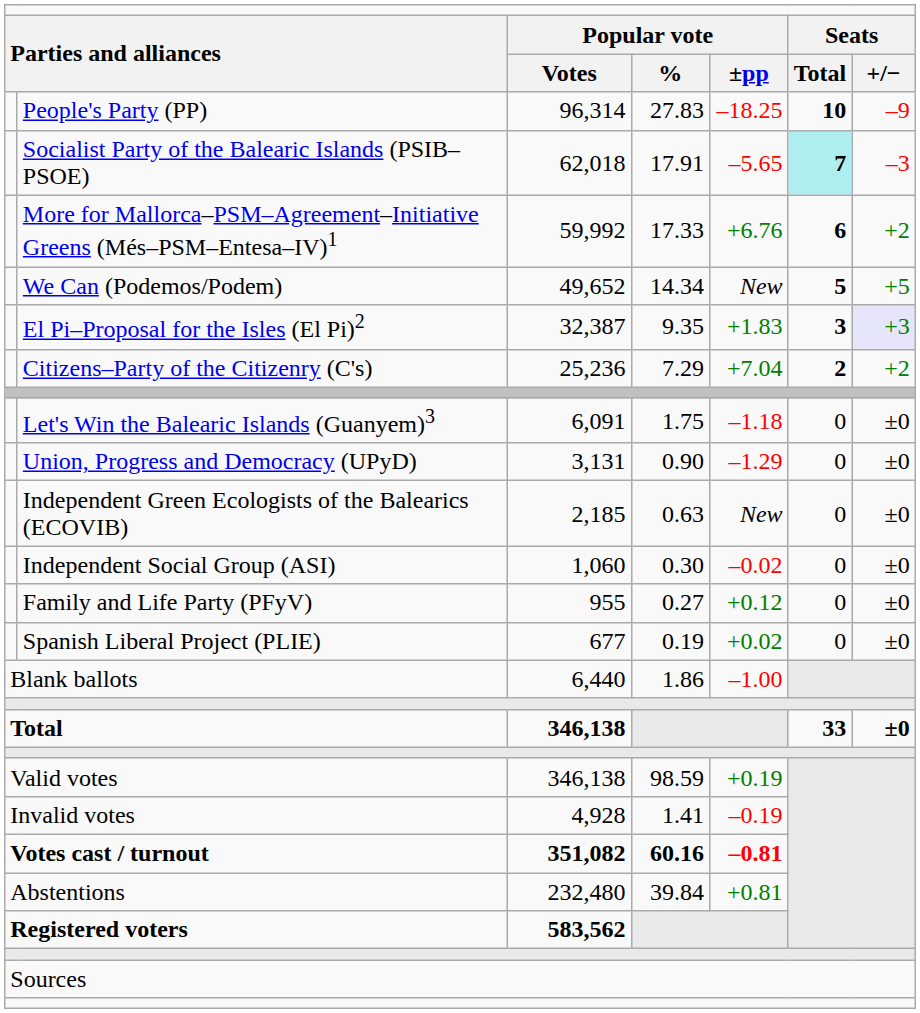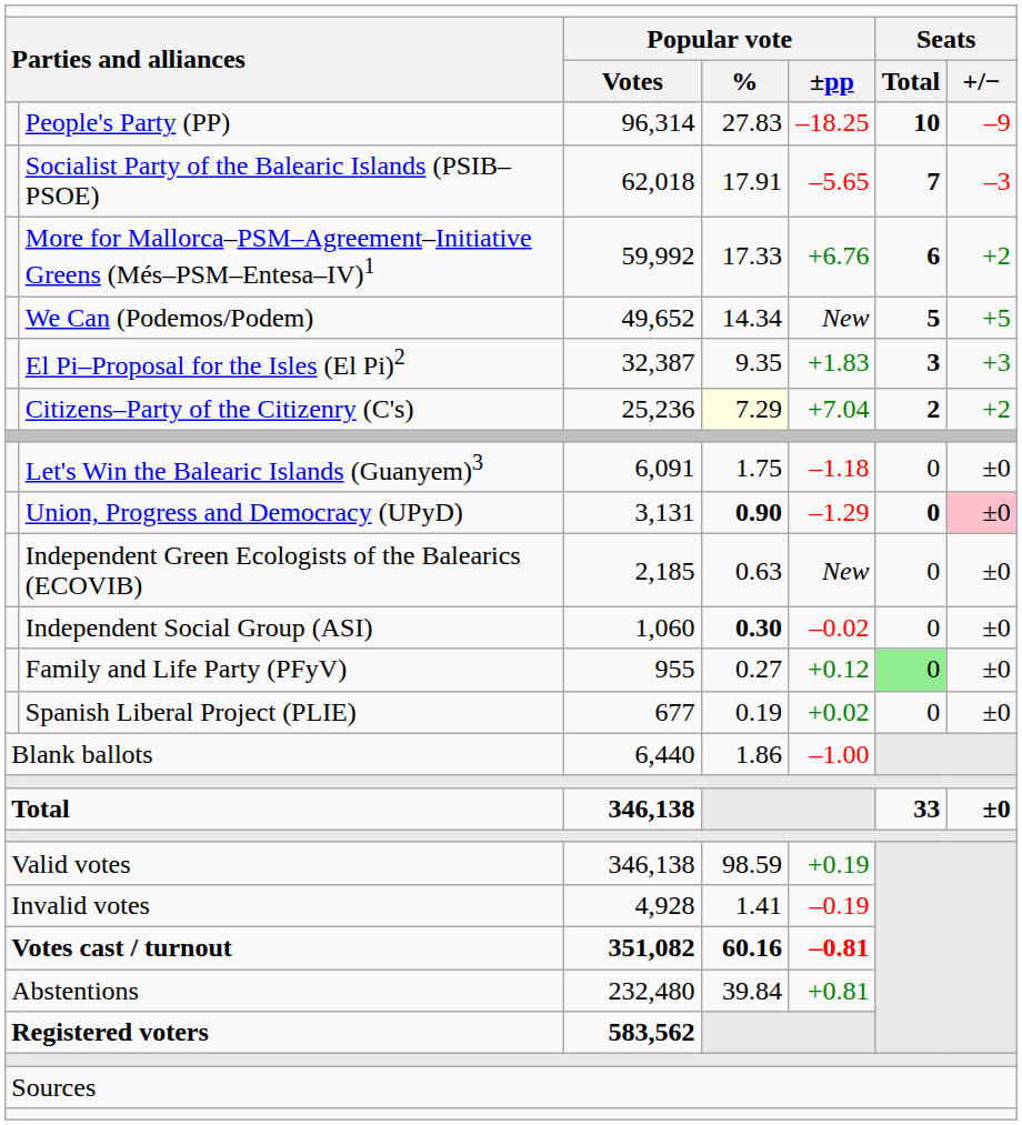Socialist Party of the Balearic Islands (PSIB–PSOE) | column 6: paleturquoise background -> no background
El Pi–Proposal for the Isles (El Pi)2 | column 7: lavender background -> no background
Citizens–Party of the Citizenry (C's) | column 4: no background -> lightyellow background
Union, Progress and Democracy (UPyD) | column 4: normal -> bold
Union, Progress and Democracy (UPyD) | column 6: normal -> bold
Union, Progress and Democracy (UPyD) | column 7: no background -> pink background
Independent Social Group (ASI) | column 4: normal -> bold
Family and Life Party (PFyV) | column 6: no background -> lightgreen background
